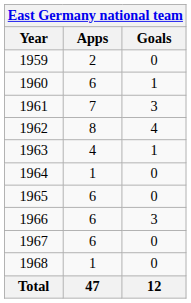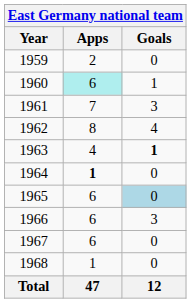1960 | Apps: no background -> paleturquoise background
1963 | Goals: normal -> bold
1964 | Apps: normal -> bold
1965 | Goals: no background -> lightblue background
